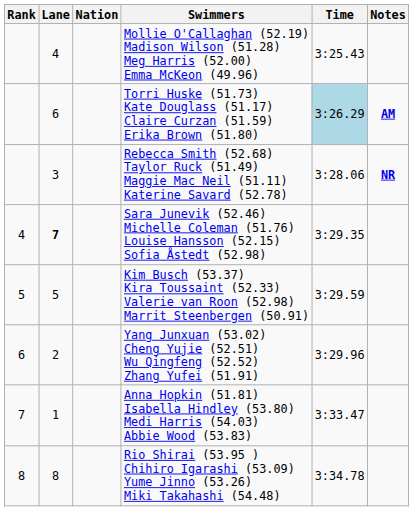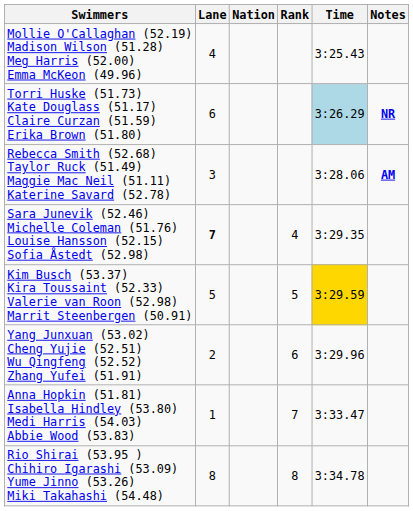columns swapped: Rank <-> Swimmers
row 3 | Notes: AM -> NR
row 4 | Notes: NR -> AM
row 6 | Time: no background -> gold background
